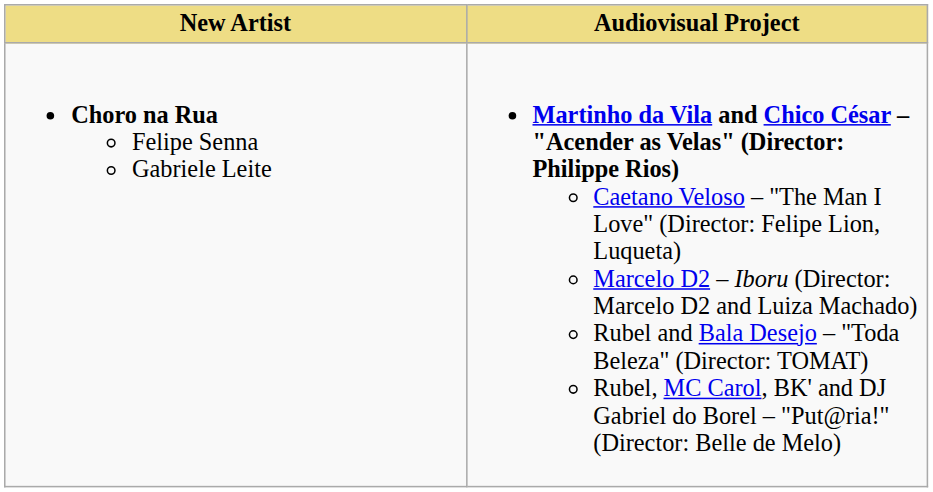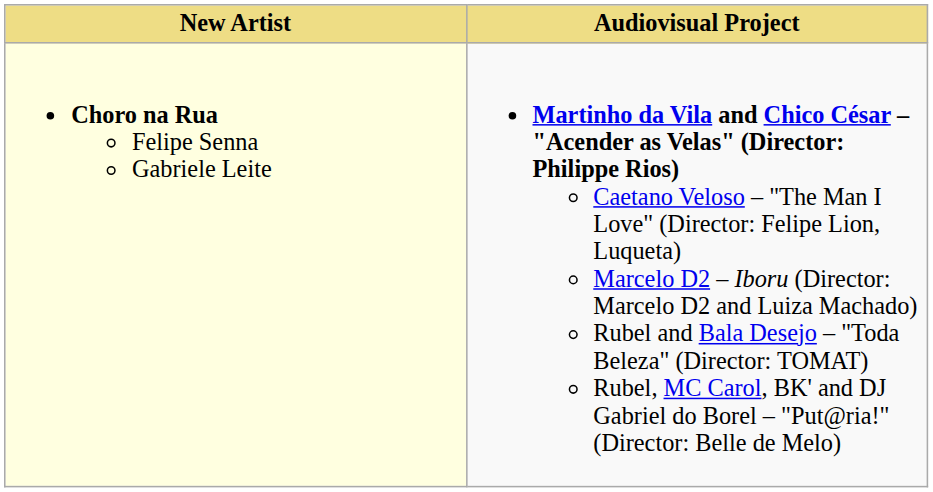Choro na Rua Felipe Senna Gabriele Leite | New Artist: no background -> lightyellow background
